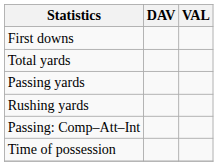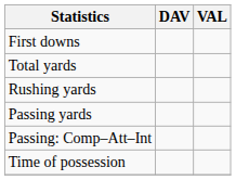rows swapped: Rushing yards <-> Passing yards
